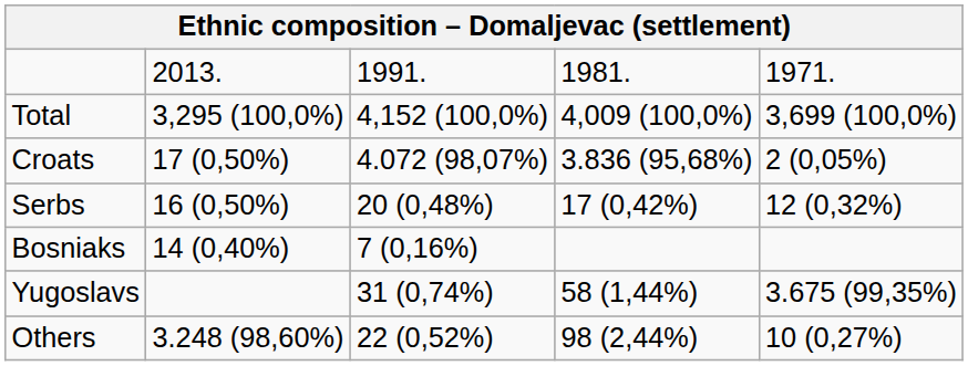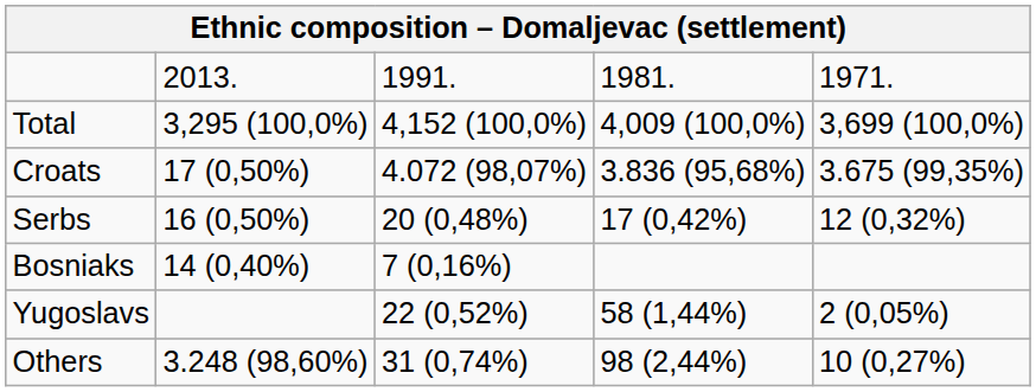Croats | column 5: 2 (0,05%) -> 3.675 (99,35%)
Yugoslavs | column 3: 31 (0,74%) -> 22 (0,52%)
Yugoslavs | column 5: 3.675 (99,35%) -> 2 (0,05%)
Others | column 3: 22 (0,52%) -> 31 (0,74%)
